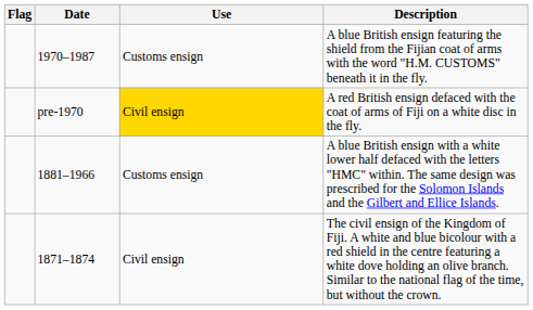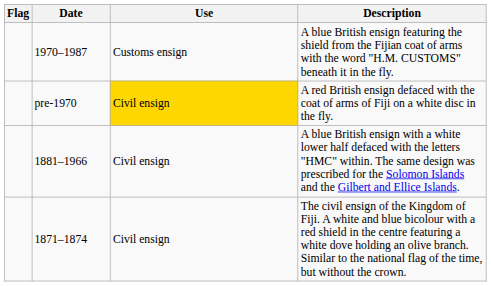row 4 | Use: Customs ensign -> Civil ensign
